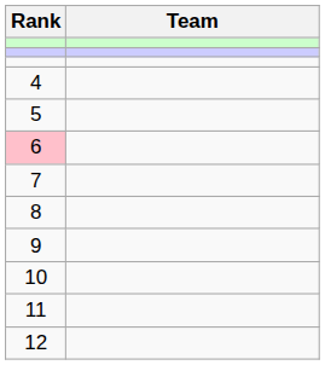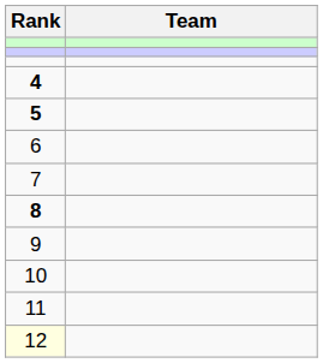row 5 | Rank: normal -> bold
row 6 | Rank: normal -> bold
row 7 | Rank: pink background -> no background
row 9 | Rank: normal -> bold
row 13 | Rank: no background -> lightyellow background
